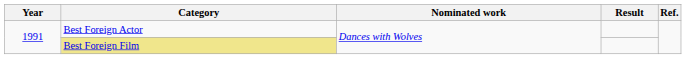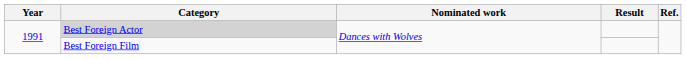Best Foreign Actor | Category: no background -> lightgrey background
Best Foreign Film | Category: khaki background -> no background
